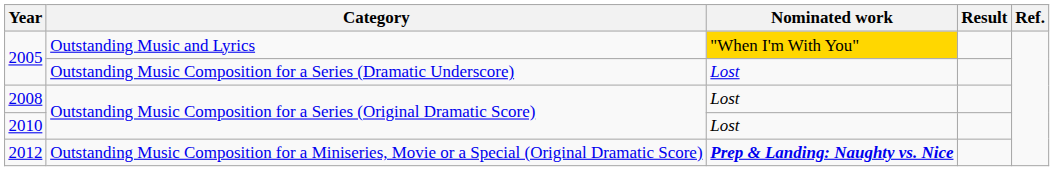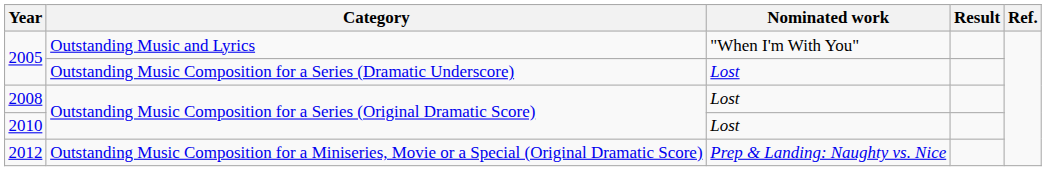2005 / Outstanding Music and Lyrics | Nominated work: gold background -> no background
2012 | Nominated work: bold -> normal
